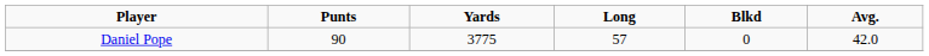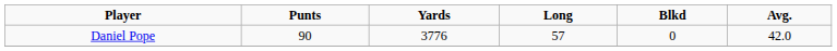Daniel Pope | Yards: 3775 -> 3776
